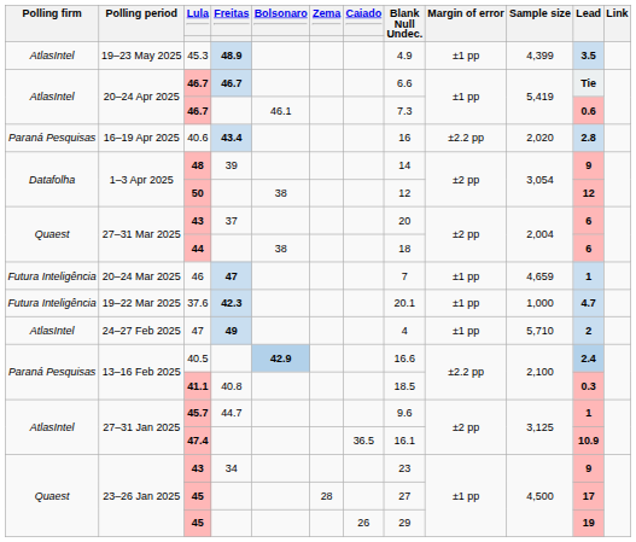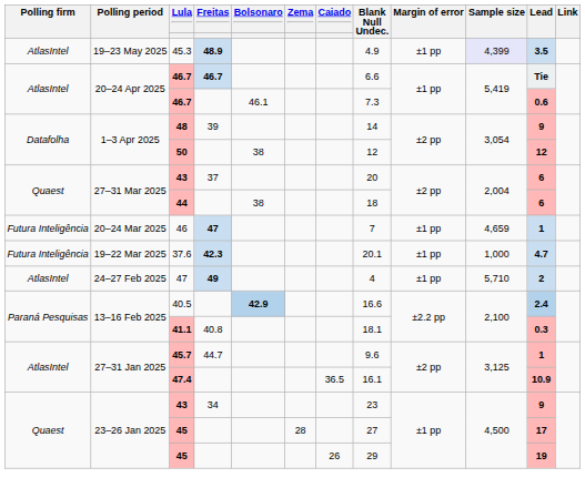45.3 | Sample size: no background -> lavender background
- row: Paraná Pesquisas | 16–19 Apr 2025 | 40.6 | 43.4 | 16 | ±2.2 pp | 2,020 | 2.8
41.1 | Blank Null Undec.: 18.5 -> 18.1
